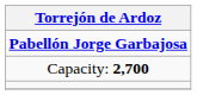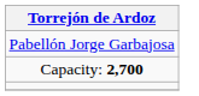row 2 | column 1: bold -> normal
